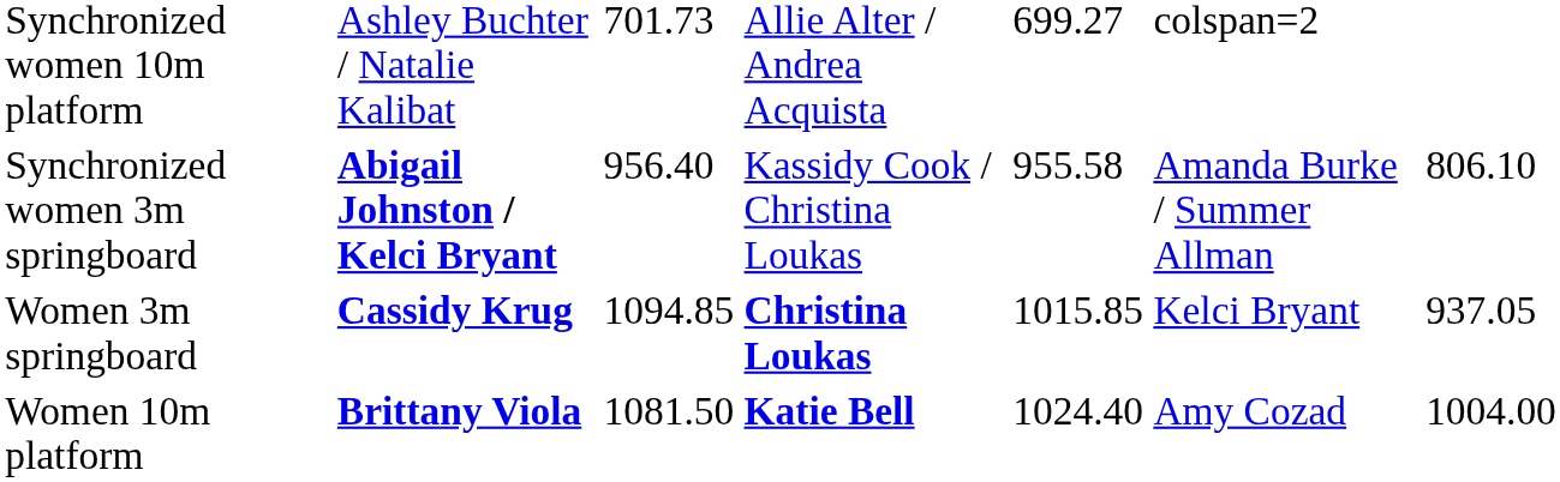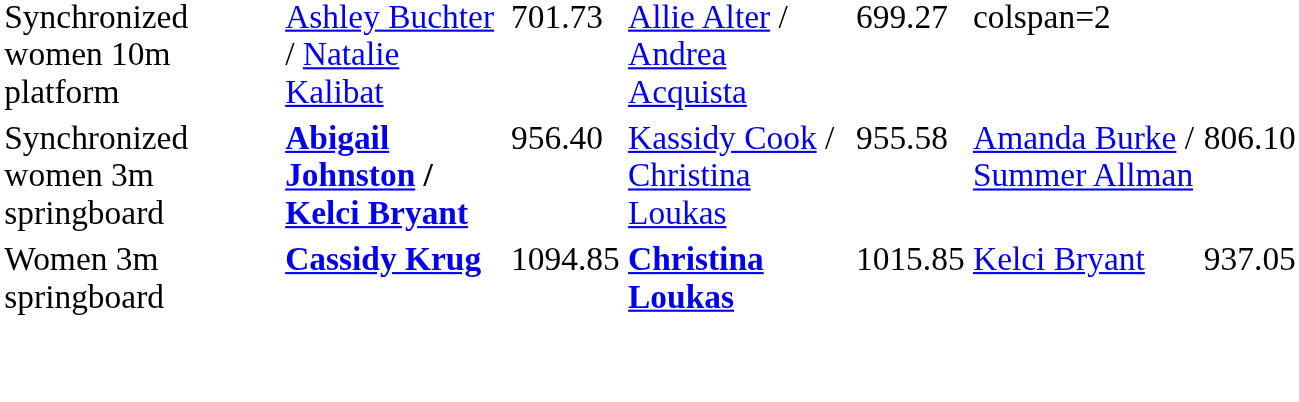- row: Women 10m platform | Brittany Viola | 1081.50 | Katie Bell | 1024.40 | Amy Cozad | 1004.00
